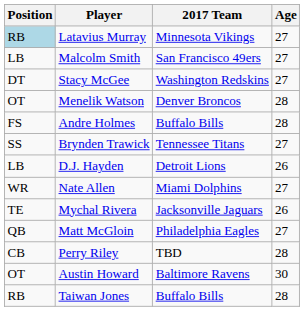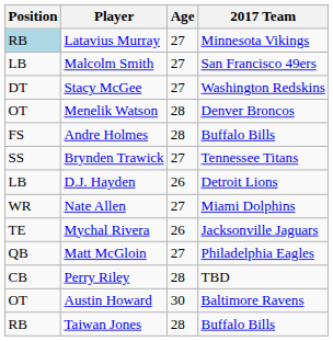columns swapped: Age <-> 2017 Team
